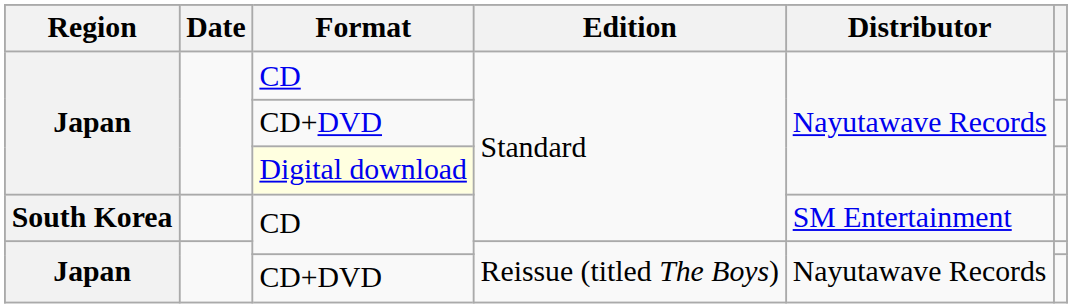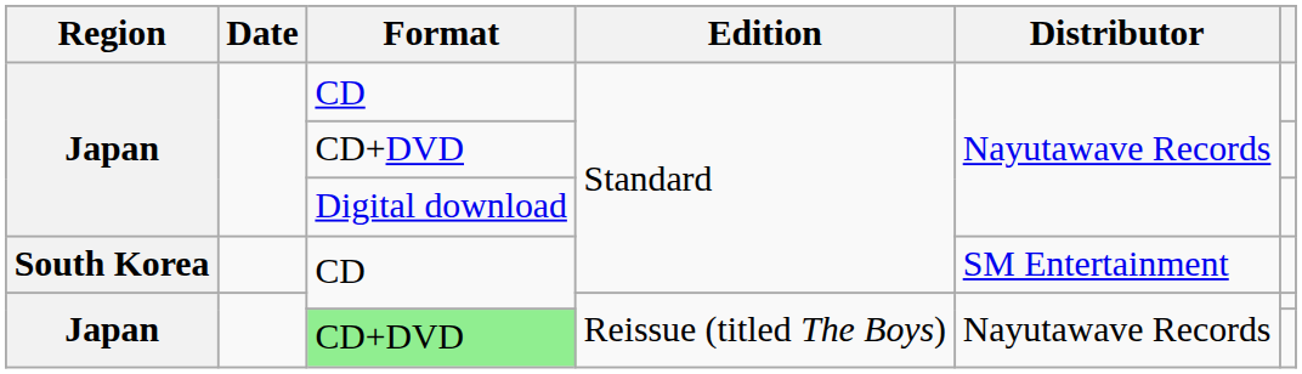Digital download | Format: lightyellow background -> no background
CD+DVD / Reissue (titled The Boys) | Format: no background -> lightgreen background
